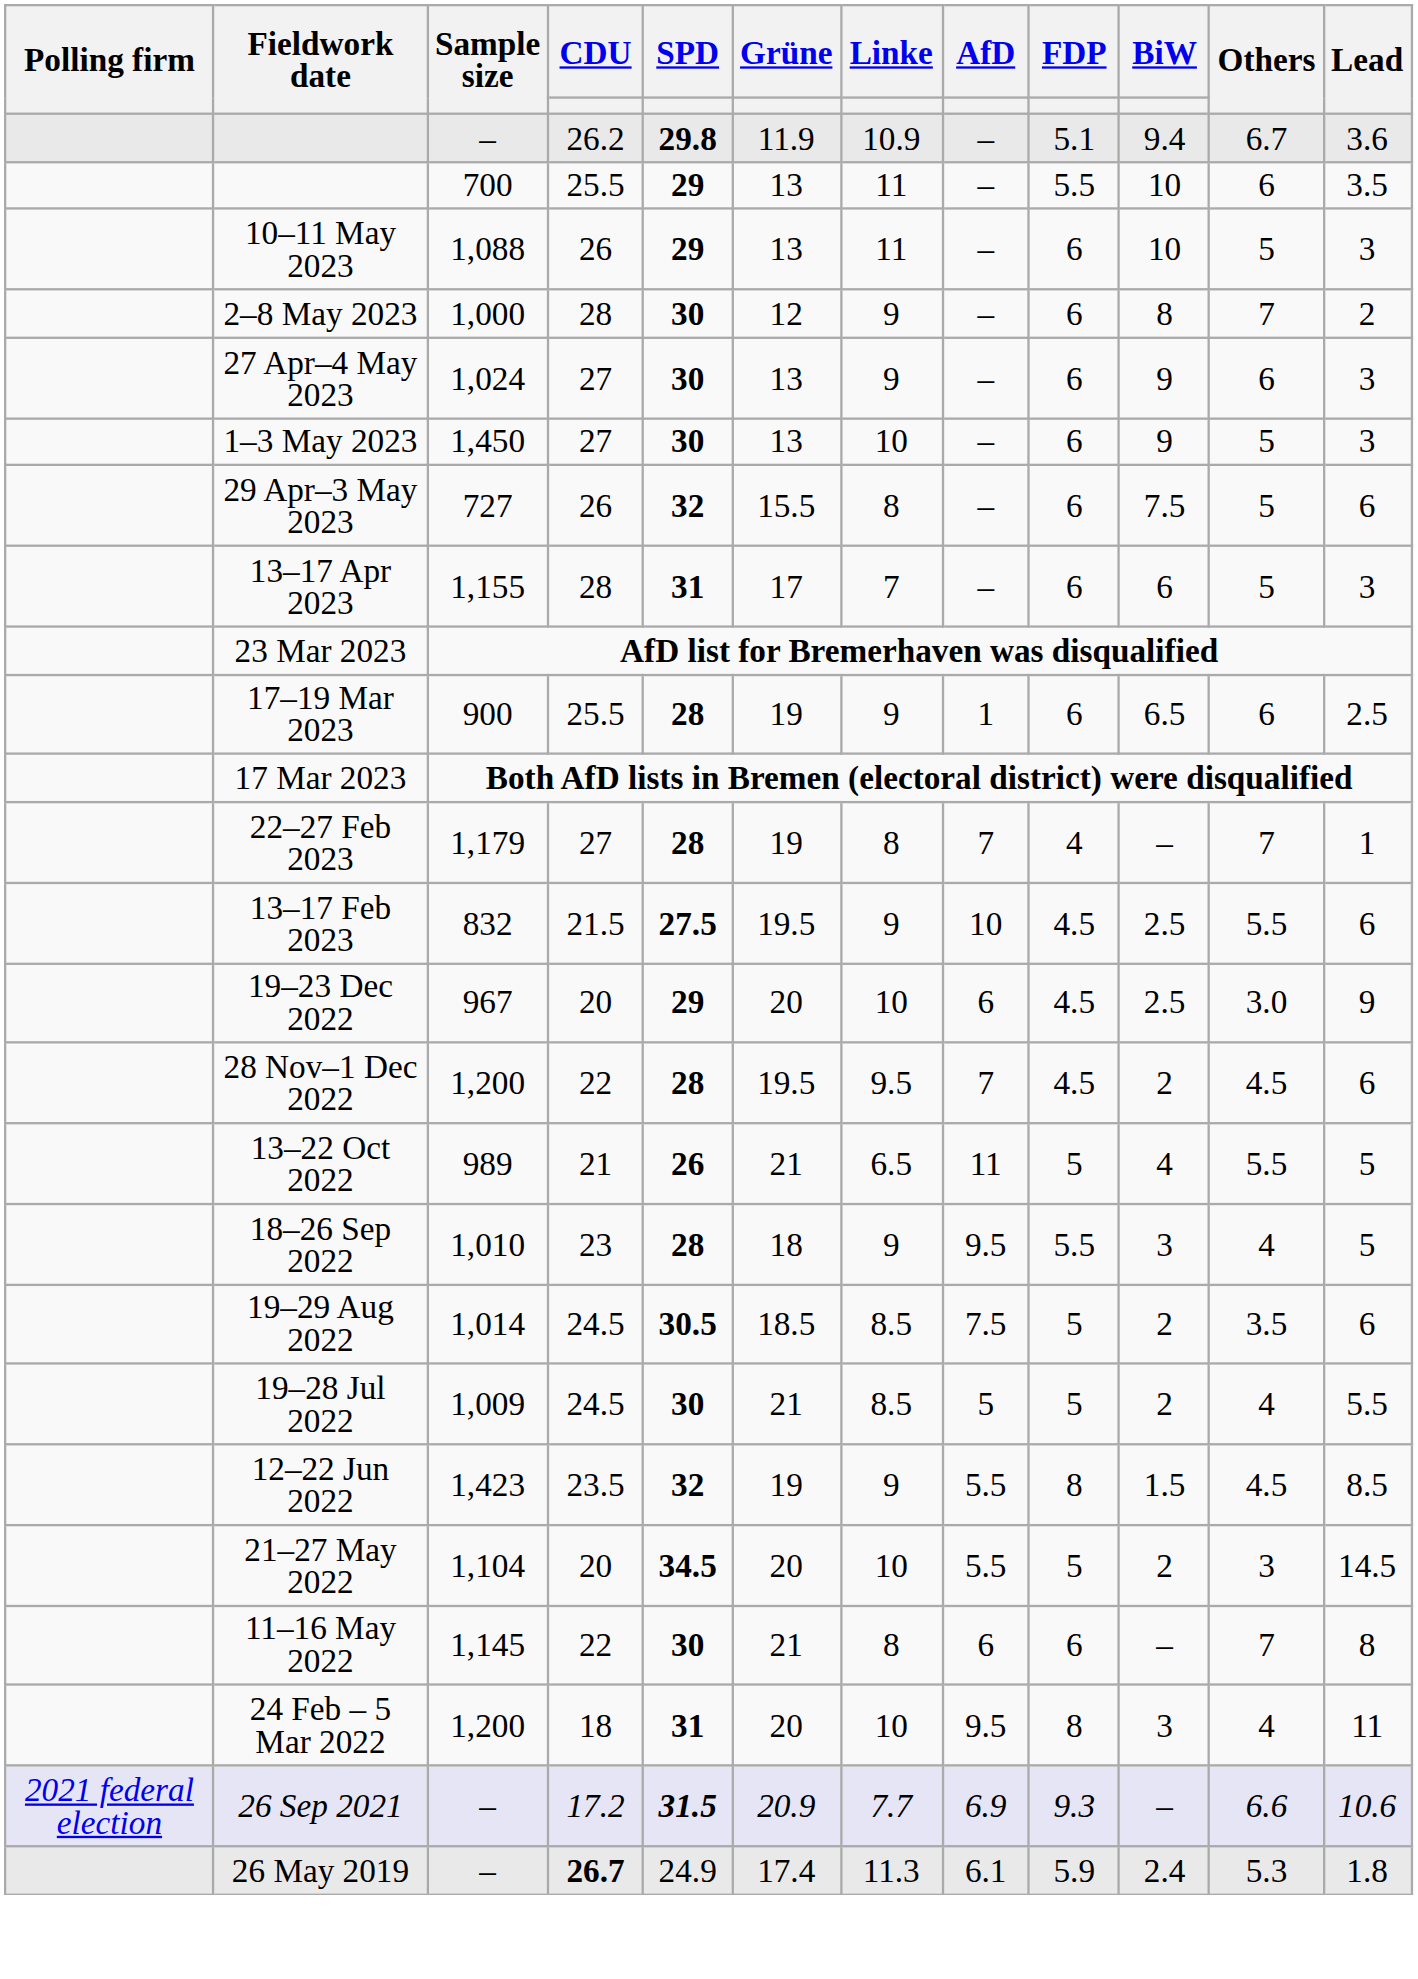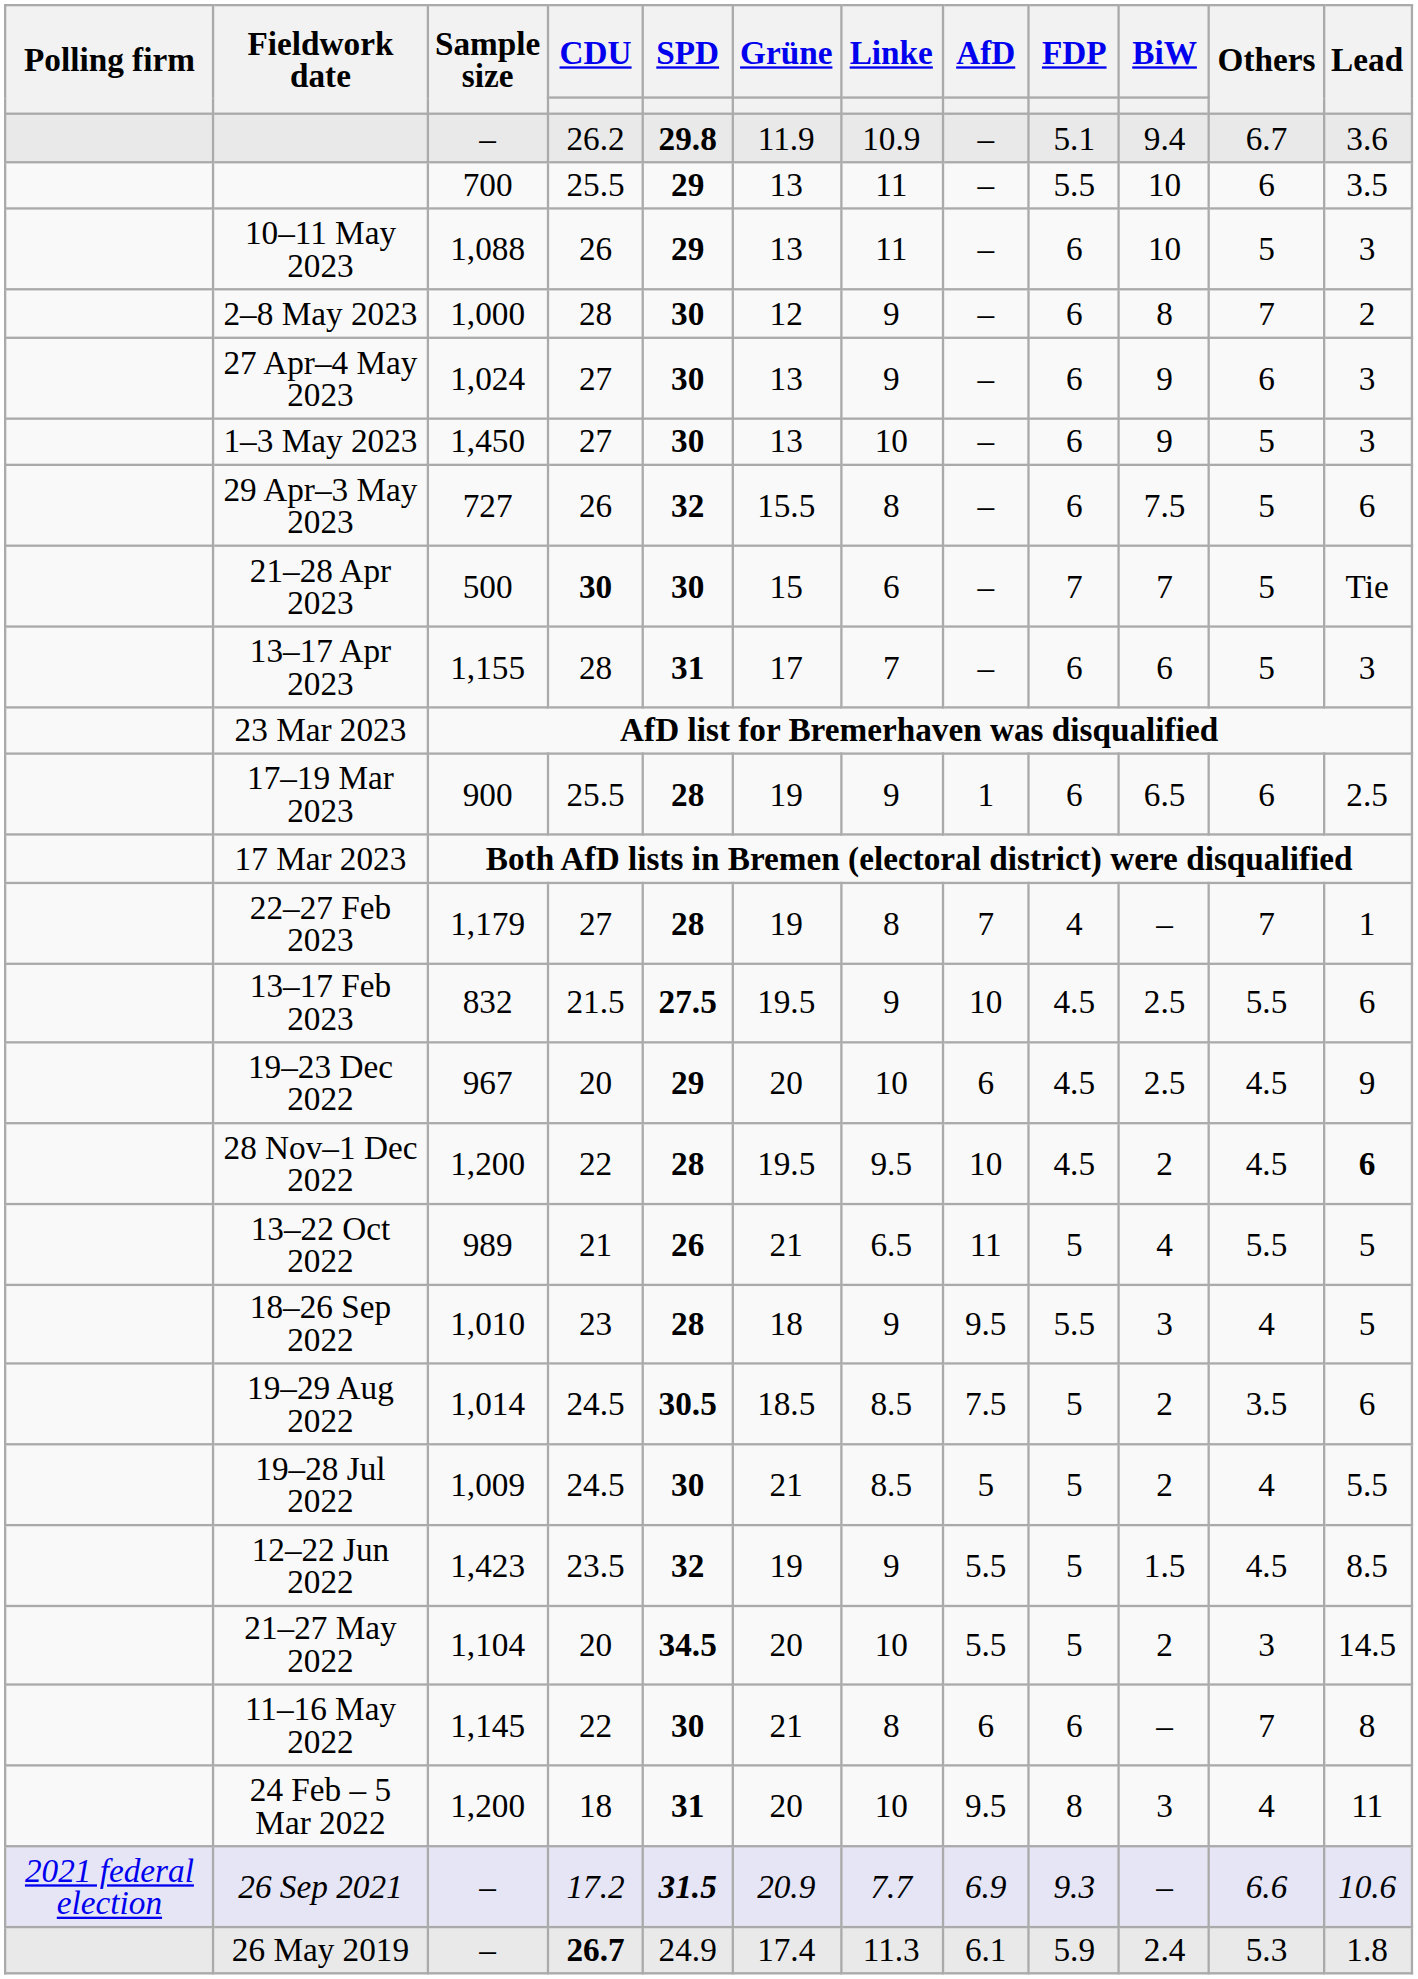+ row: 21–28 Apr 2023 | 500 | 30 | 30 | 15 | 6 | – | 7 | 7 | 5 | Tie
19–23 Dec 2022 | Others: 3.0 -> 4.5
28 Nov–1 Dec 2022 | AfD: 7 -> 10
28 Nov–1 Dec 2022 | Lead: normal -> bold
12–22 Jun 2022 | FDP: 8 -> 5
